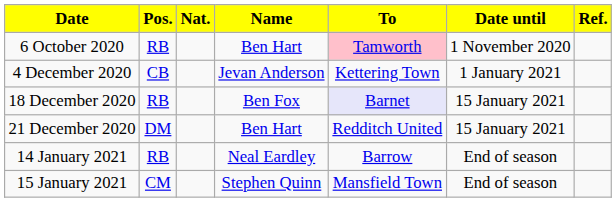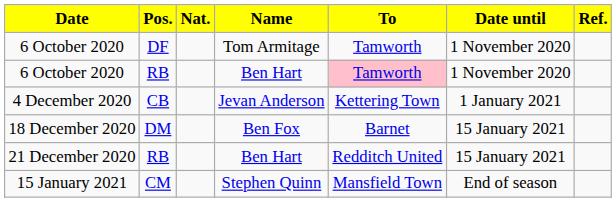+ row: 6 October 2020 | DF | Tom Armitage | Tamworth | 1 November 2020
18 December 2020 | Pos.: RB -> DM
18 December 2020 | To: lavender background -> no background
21 December 2020 | Pos.: DM -> RB
- row: 14 January 2021 | RB | Neal Eardley | Barrow | End of season
